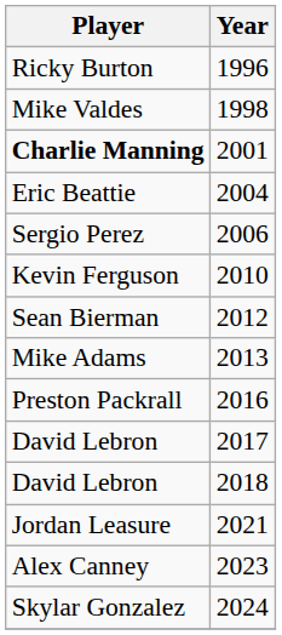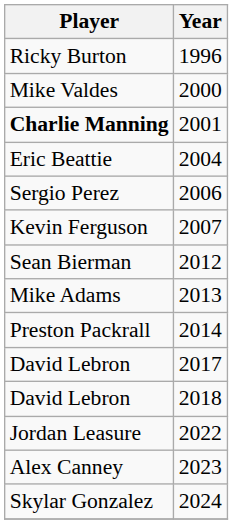row 3 | Year: 1998 -> 2000
row 7 | Year: 2010 -> 2007
row 10 | Year: 2016 -> 2014
row 13 | Year: 2021 -> 2022
